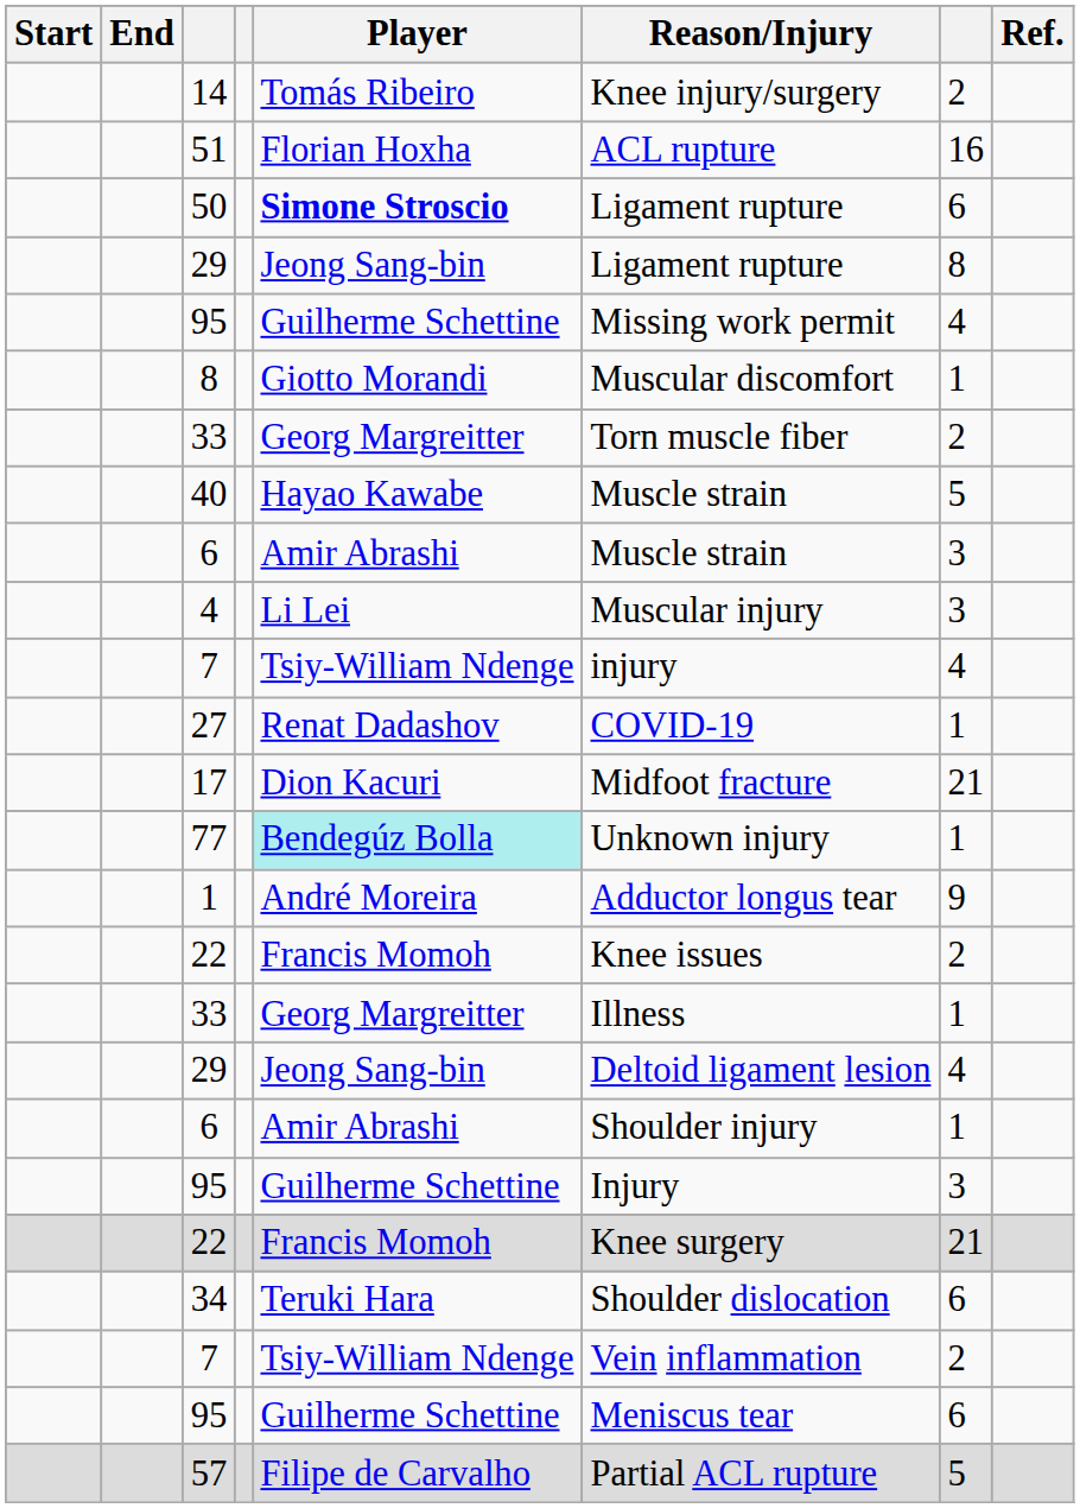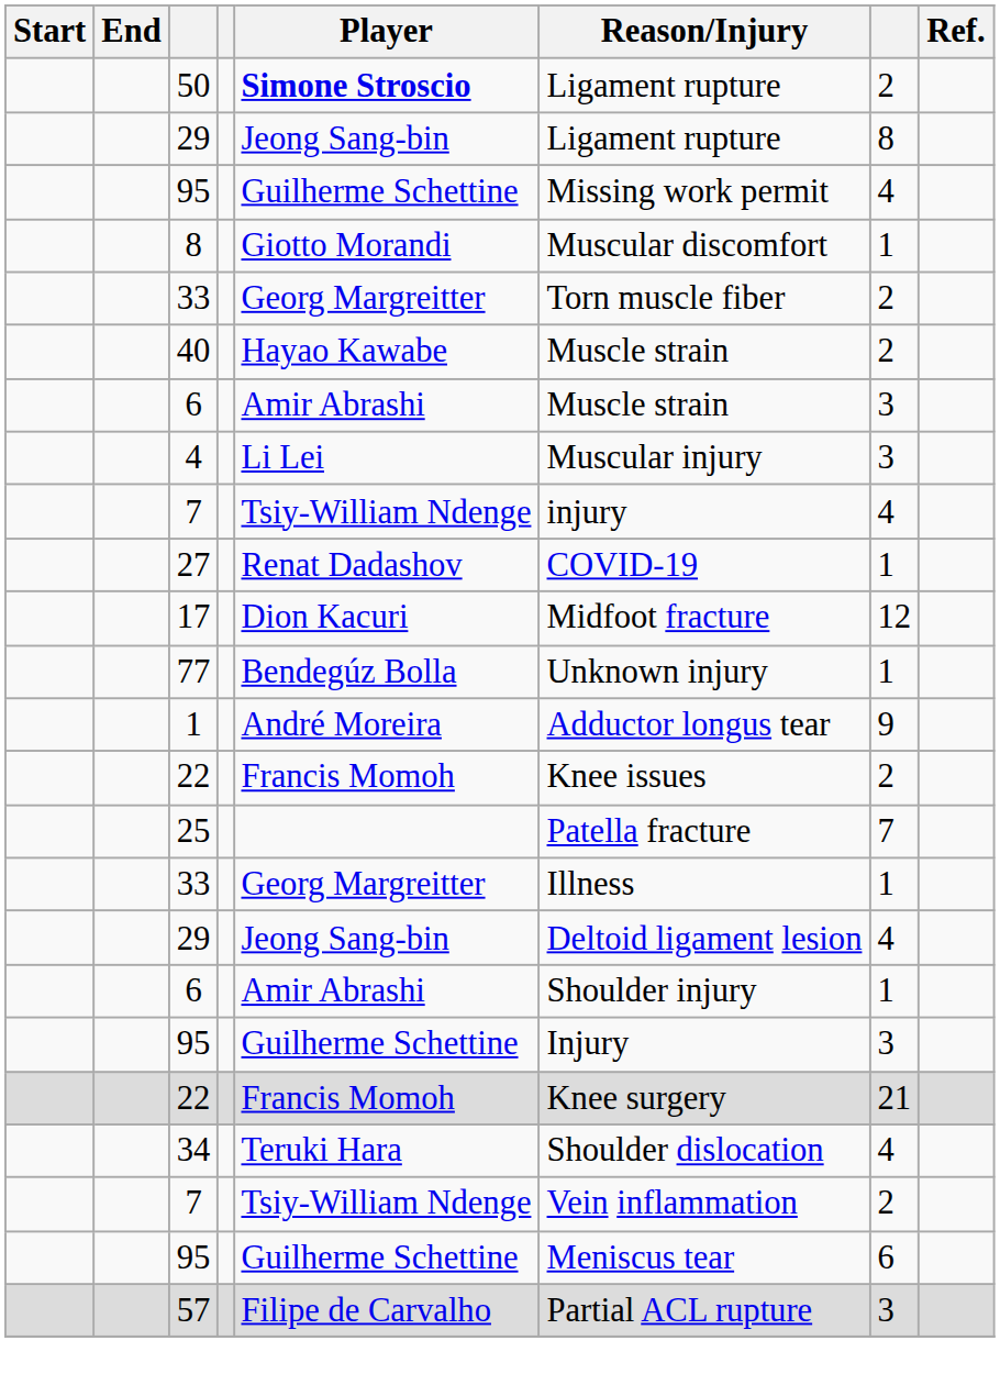- row: 14 | Tomás Ribeiro | Knee injury/surgery | 2
- row: 51 | Florian Hoxha | ACL rupture | 16
50 | column 7: 6 -> 2
40 | column 7: 5 -> 2
17 | column 7: 21 -> 12
77 | Player: paleturquoise background -> no background
+ row: 25 | Patella fracture | 7
34 | column 7: 6 -> 4
57 | column 7: 5 -> 3
